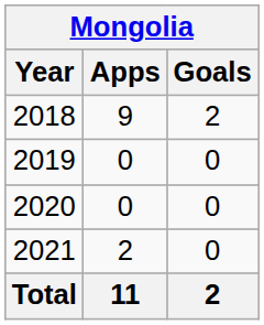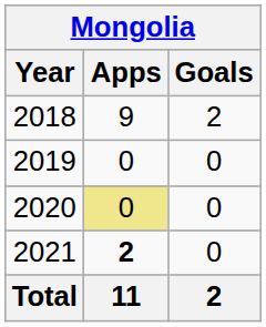2020 | Apps: no background -> khaki background
2021 | Apps: normal -> bold
